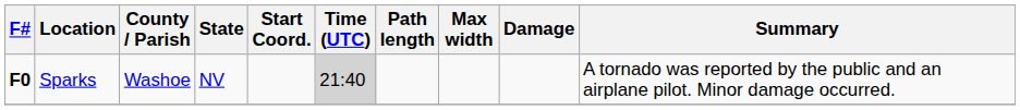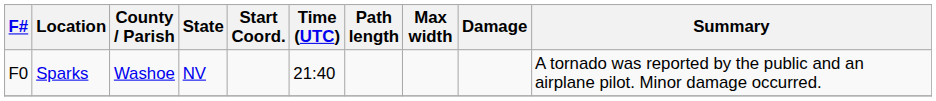Sparks | F#: bold -> normal
Sparks | Time (UTC): lightgrey background -> no background
